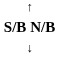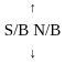row 2 | column 1: bold -> normal
